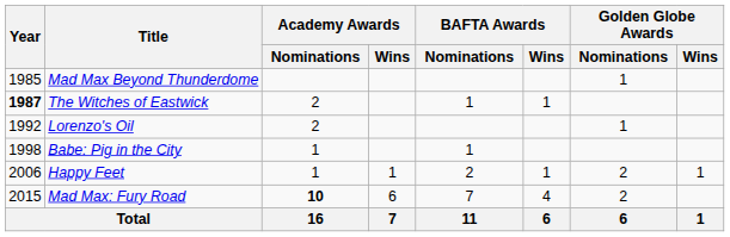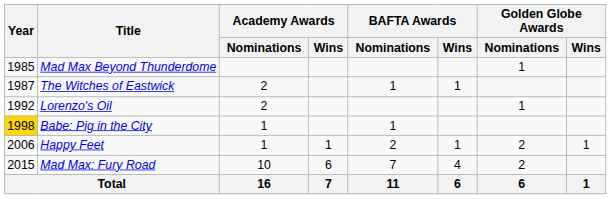The Witches of Eastwick | Year: bold -> normal
Babe: Pig in the City | Year: no background -> gold background
Mad Max: Fury Road | Academy Awards / Nominations: bold -> normal
